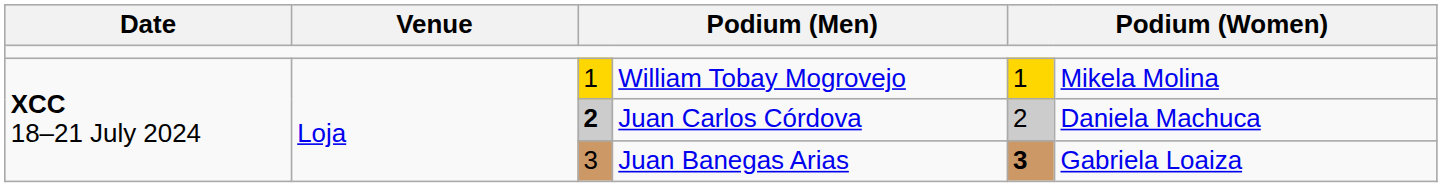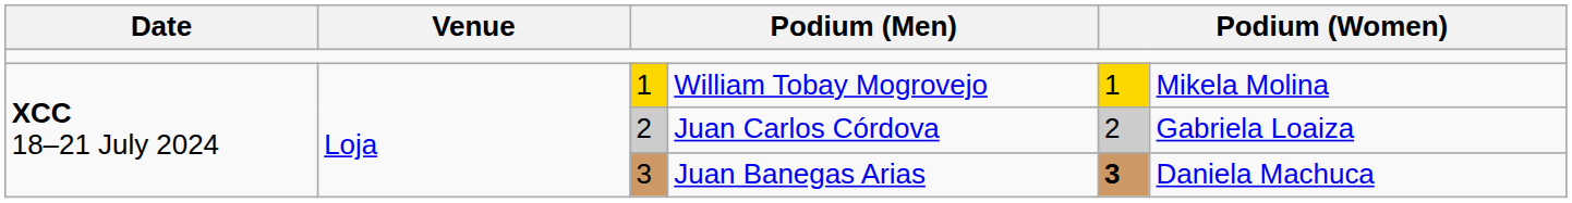Juan Carlos Córdova | column 3: bold -> normal
Juan Carlos Córdova | column 6: Daniela Machuca -> Gabriela Loaiza
Juan Banegas Arias | column 6: Gabriela Loaiza -> Daniela Machuca
